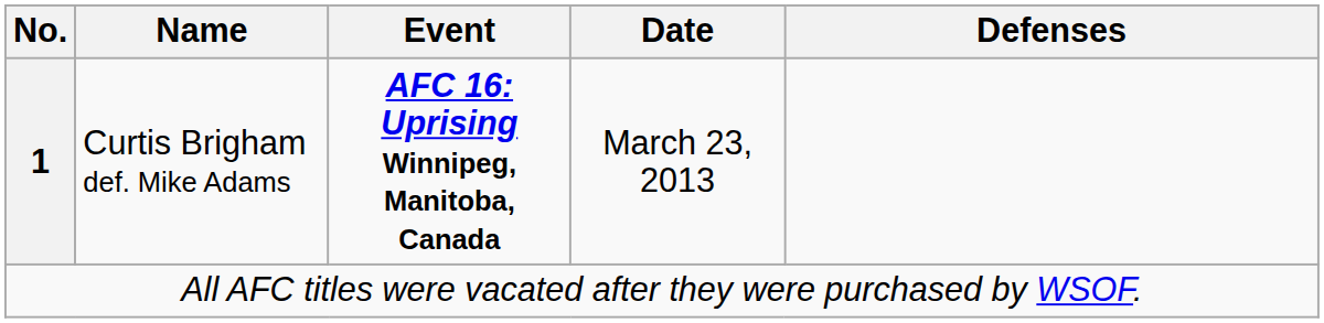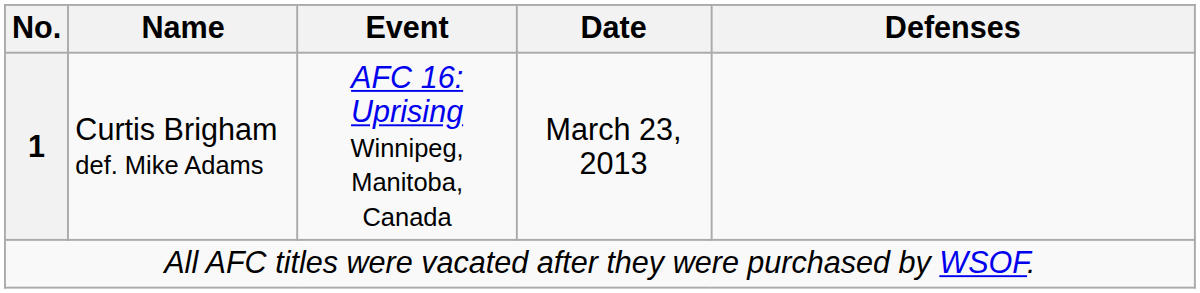1 | Event: bold -> normal
